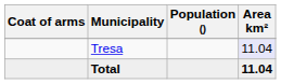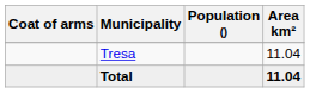Tresa | Area km²: lavender background -> no background
